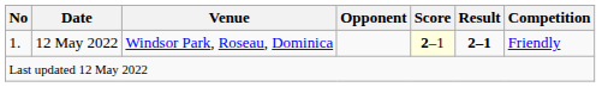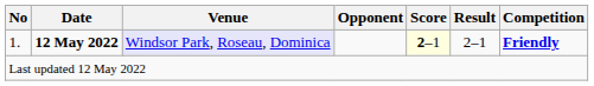1. | Date: normal -> bold
1. | Venue: no background -> lavender background
1. | Result: bold -> normal
1. | Competition: normal -> bold
